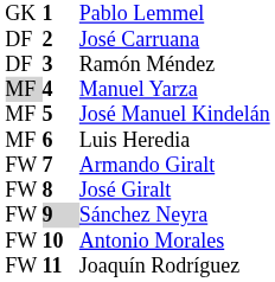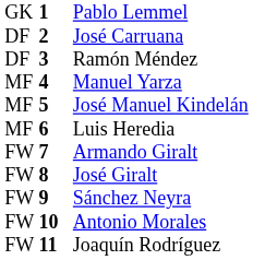Manuel Yarza | column 1: lightgrey background -> no background
Sánchez Neyra | column 2: lightgrey background -> no background
